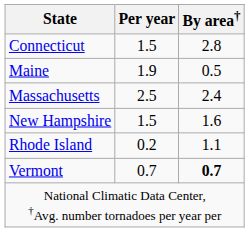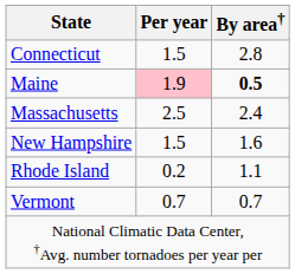Maine | Per year: no background -> pink background
Maine | By area†: normal -> bold
Vermont | By area†: bold -> normal
